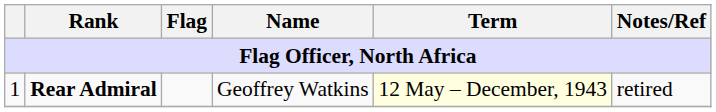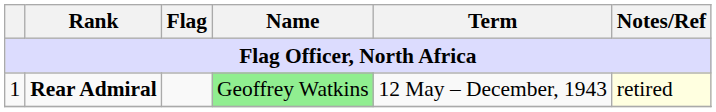1 | Name: no background -> lightgreen background
1 | Term: lightyellow background -> no background
1 | Notes/Ref: no background -> lightyellow background
